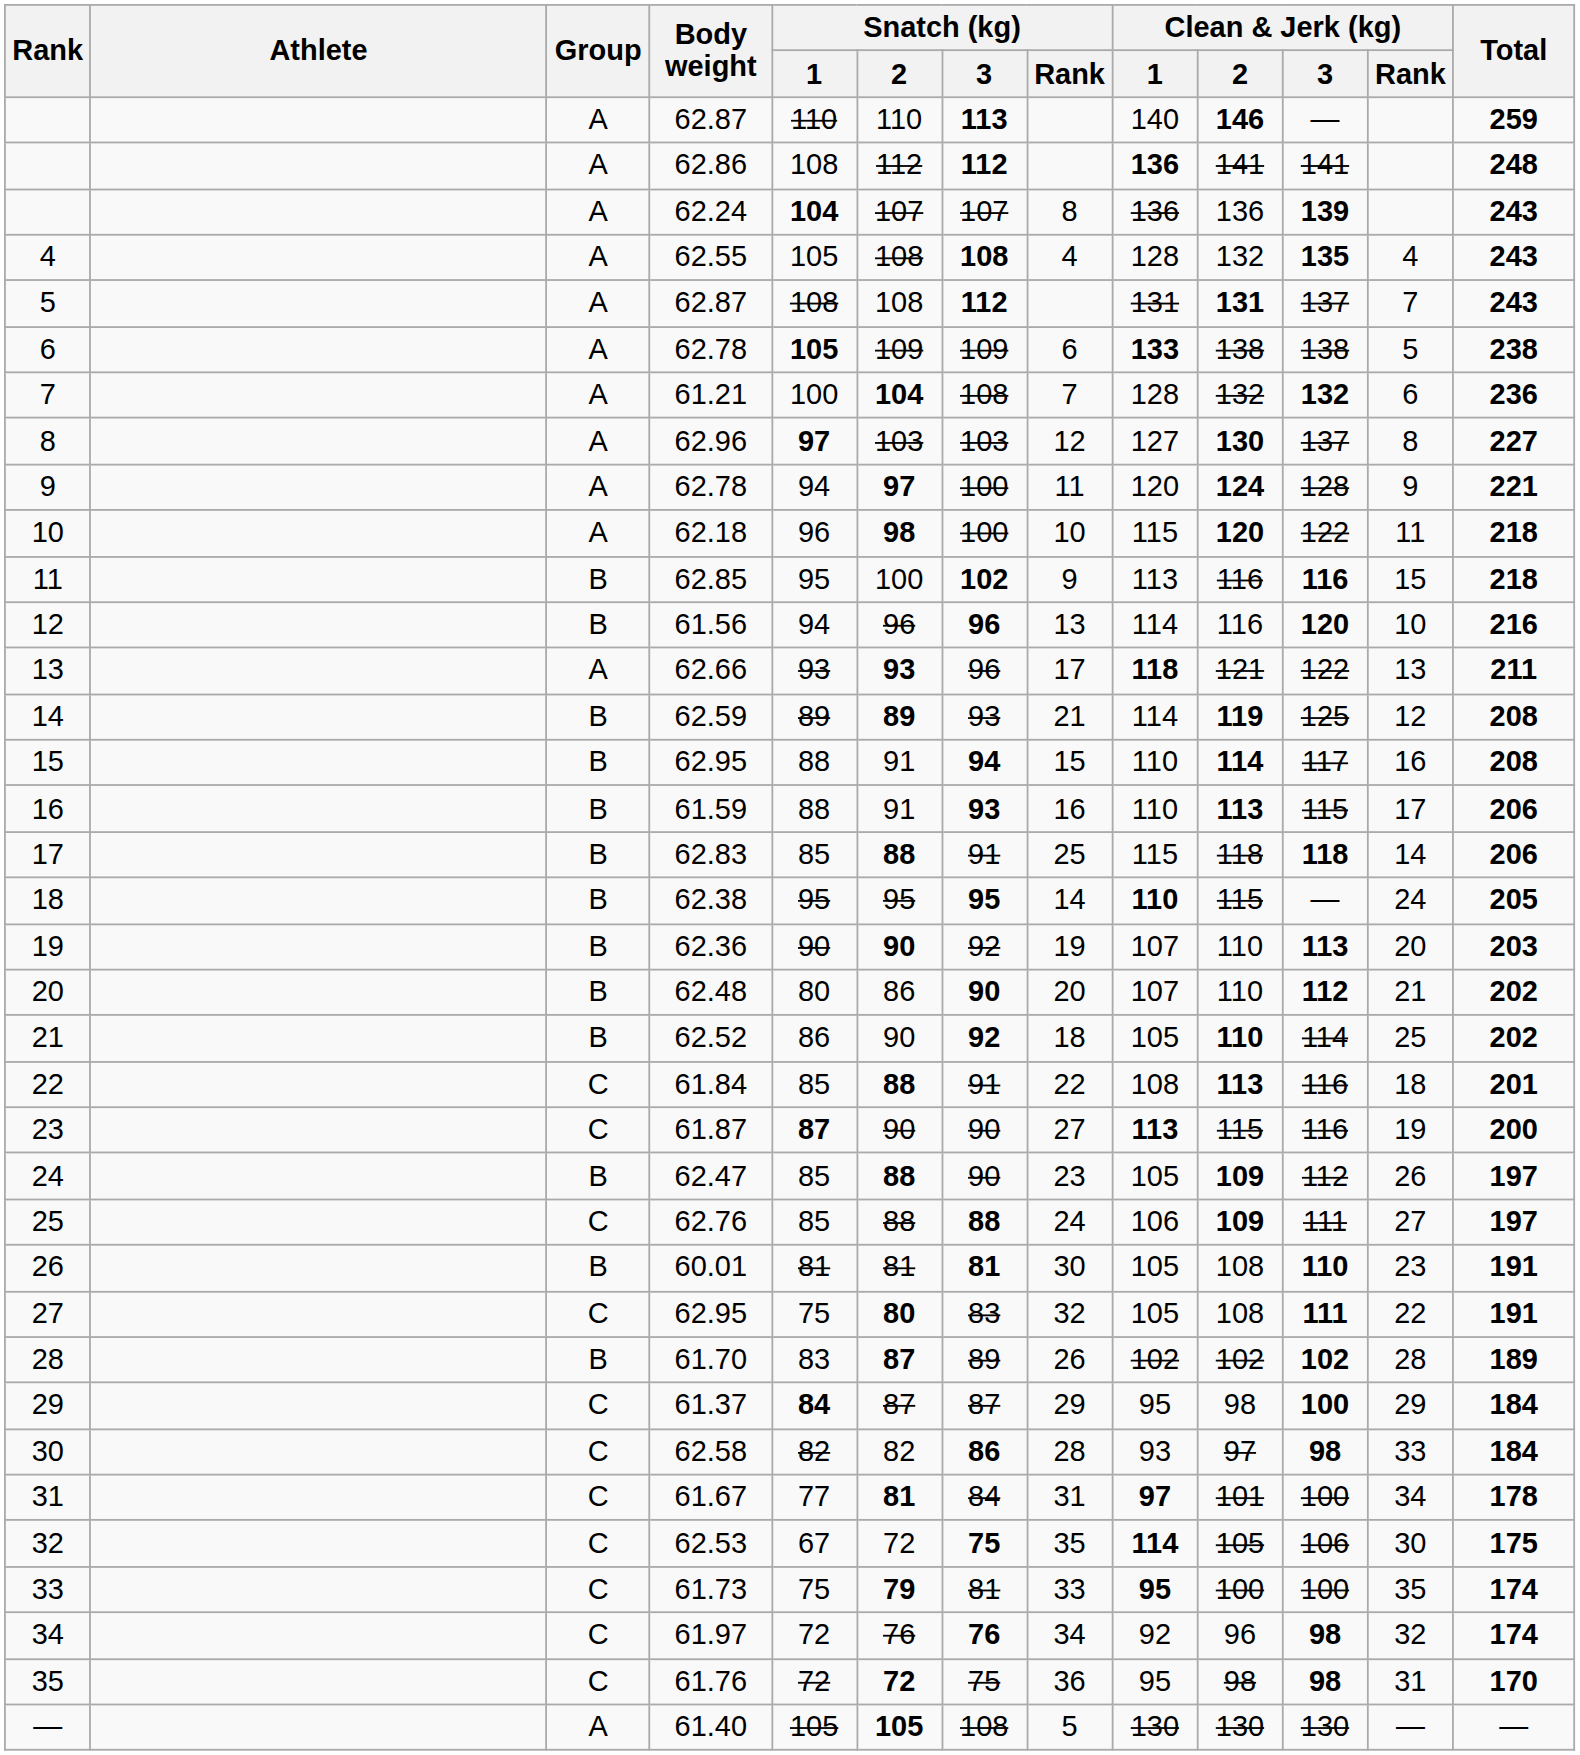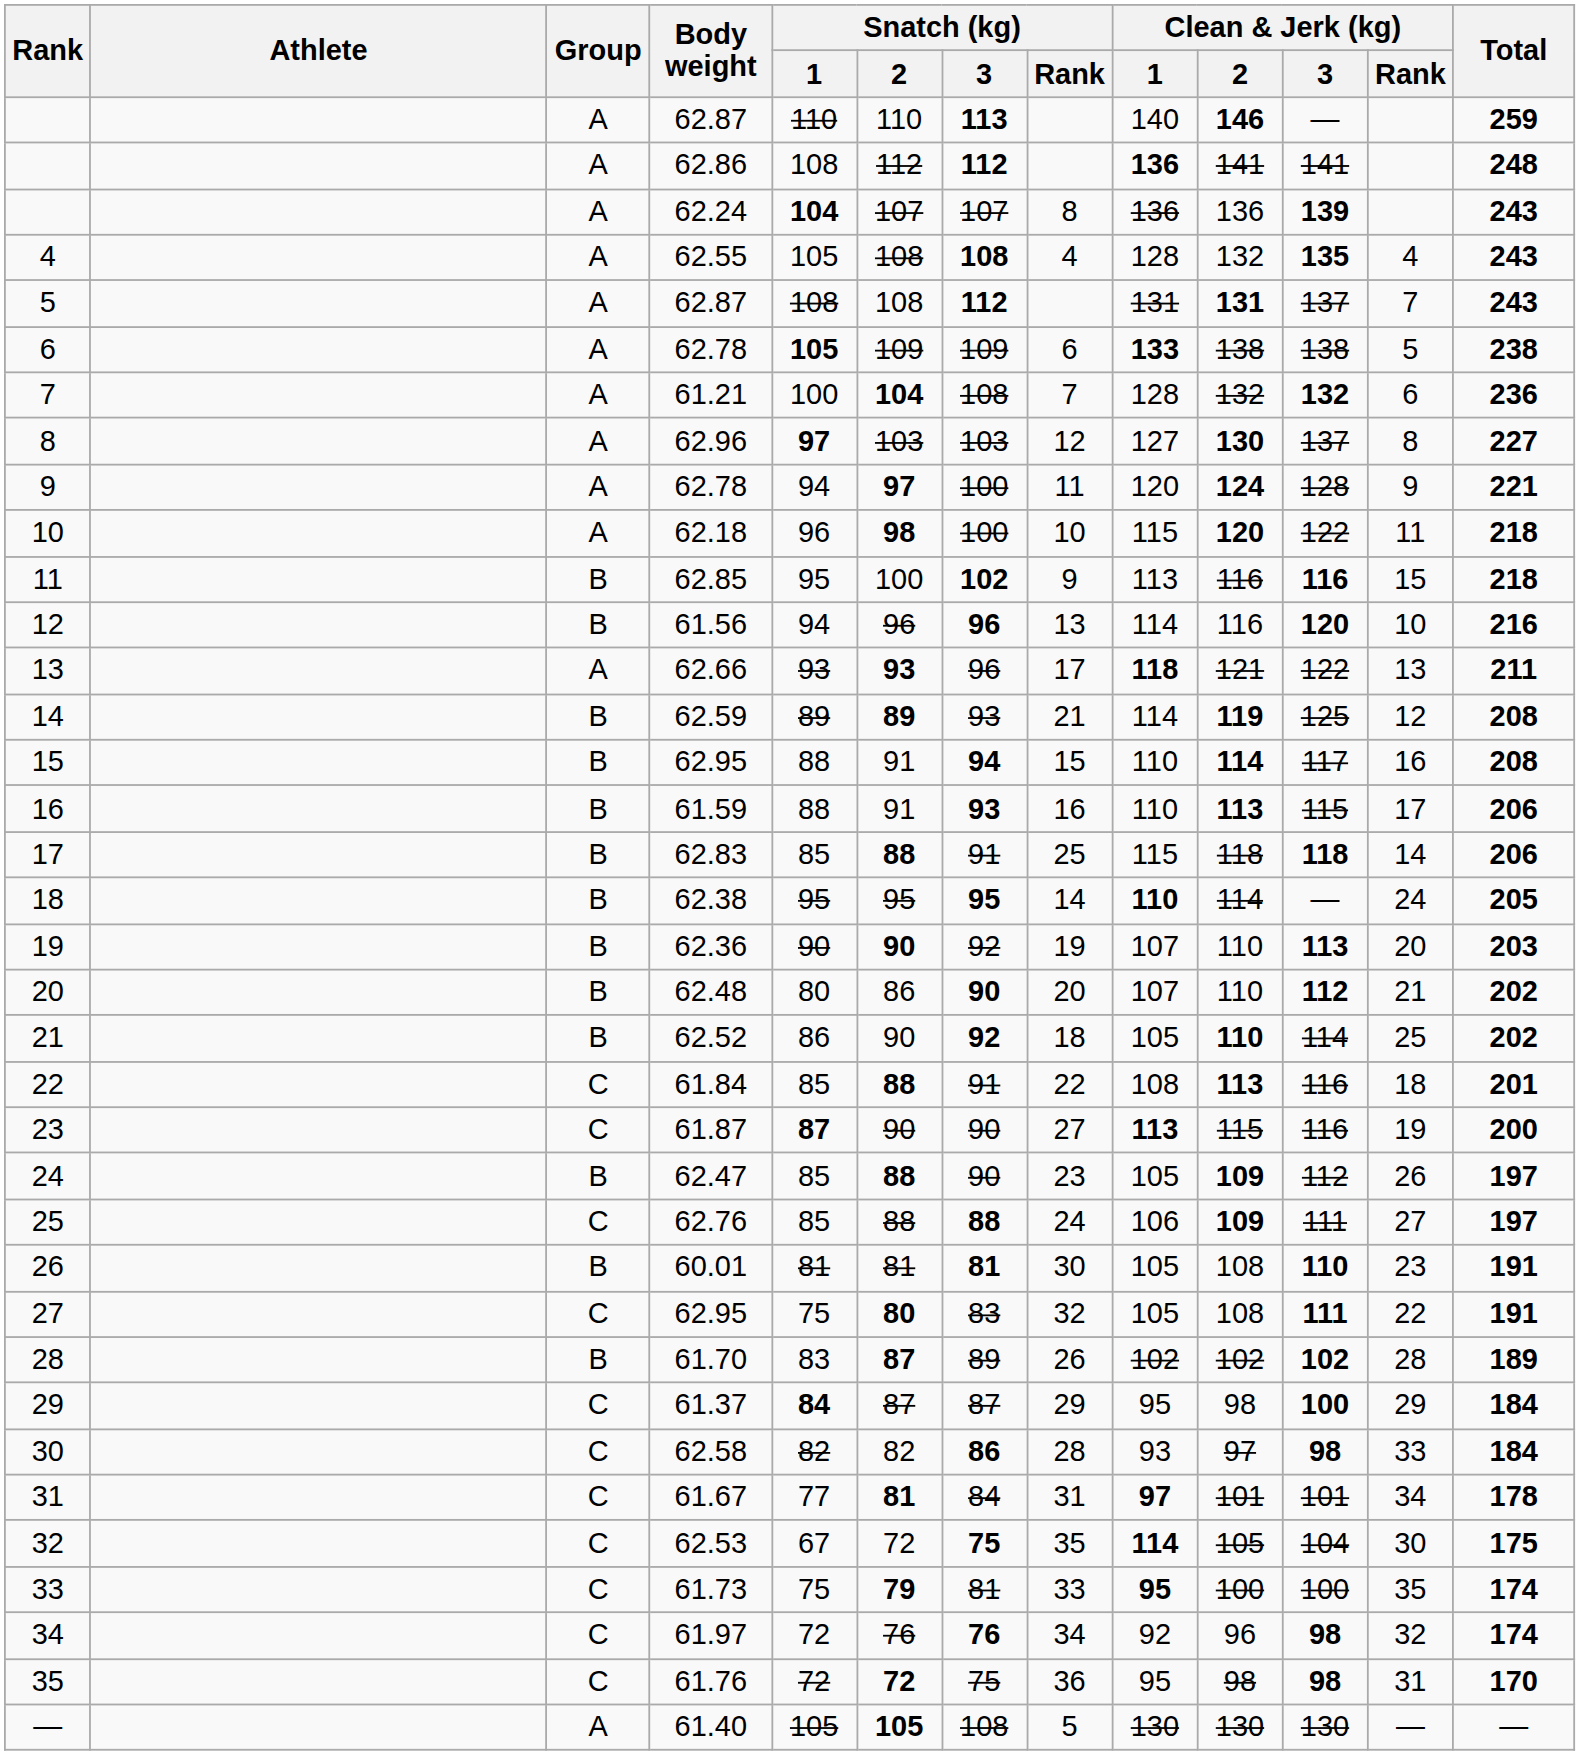row 20 | Clean & Jerk (kg) / 2: 115 -> 114
row 33 | Clean & Jerk (kg) / 3: 100 -> 101
row 34 | Clean & Jerk (kg) / 3: 106 -> 104
